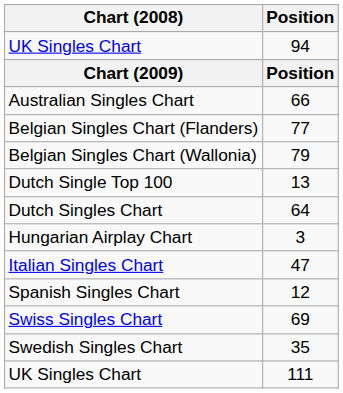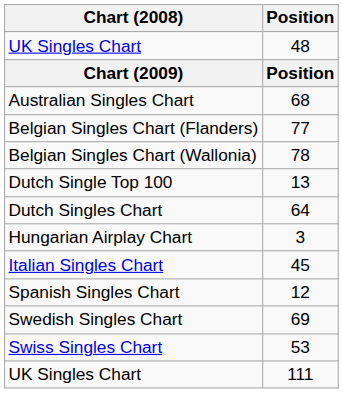row 2 | Position: 94 -> 48
row 4 | Position: 66 -> 68
row 6 | Position: 79 -> 78
row 10 | Position: 47 -> 45
row 12 | Chart (2008): Swiss Singles Chart -> Swedish Singles Chart
row 13 | Chart (2008): Swedish Singles Chart -> Swiss Singles Chart
row 13 | Position: 35 -> 53
